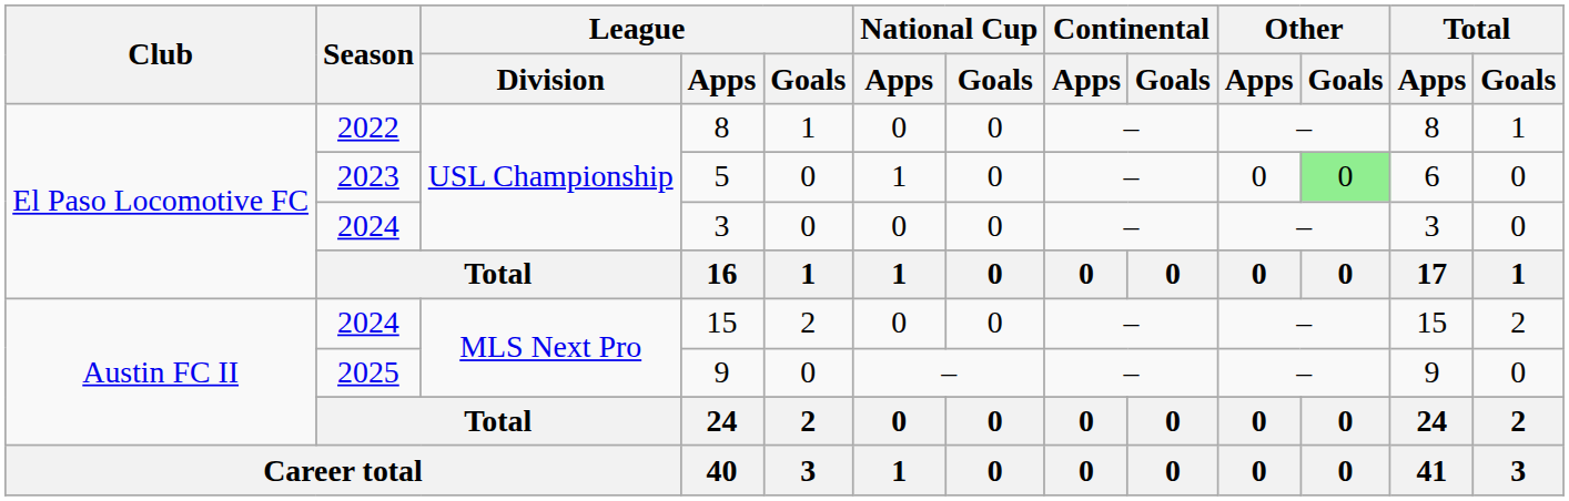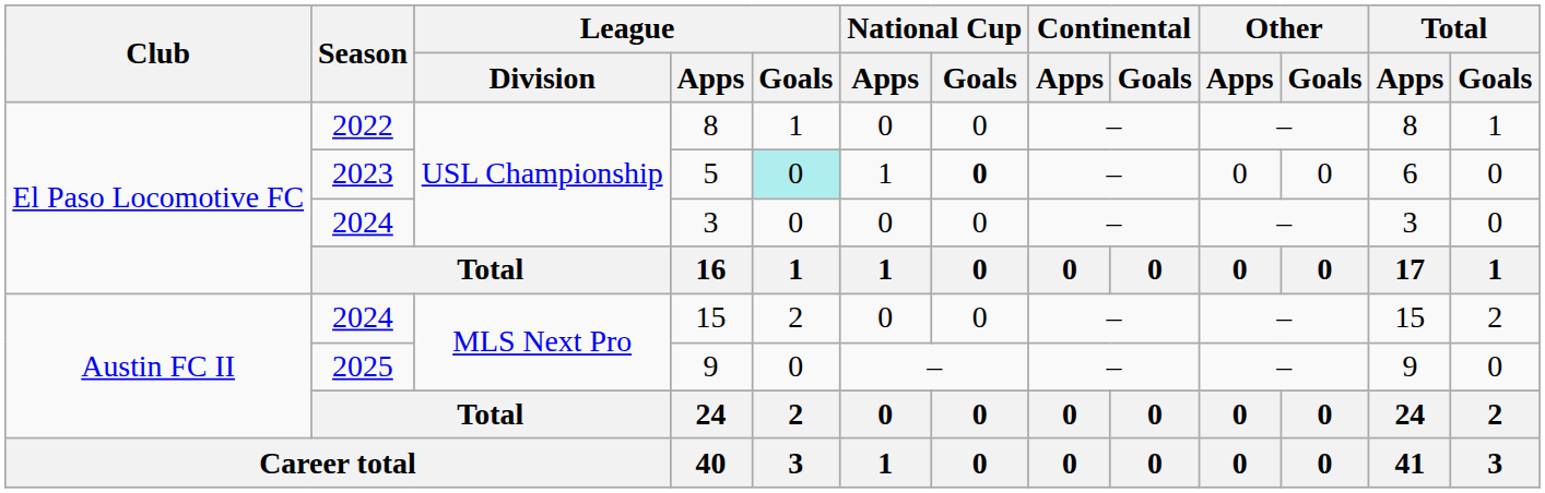5 | League / Goals: no background -> paleturquoise background
5 | National Cup / Goals: normal -> bold
5 | Other / Goals: lightgreen background -> no background
